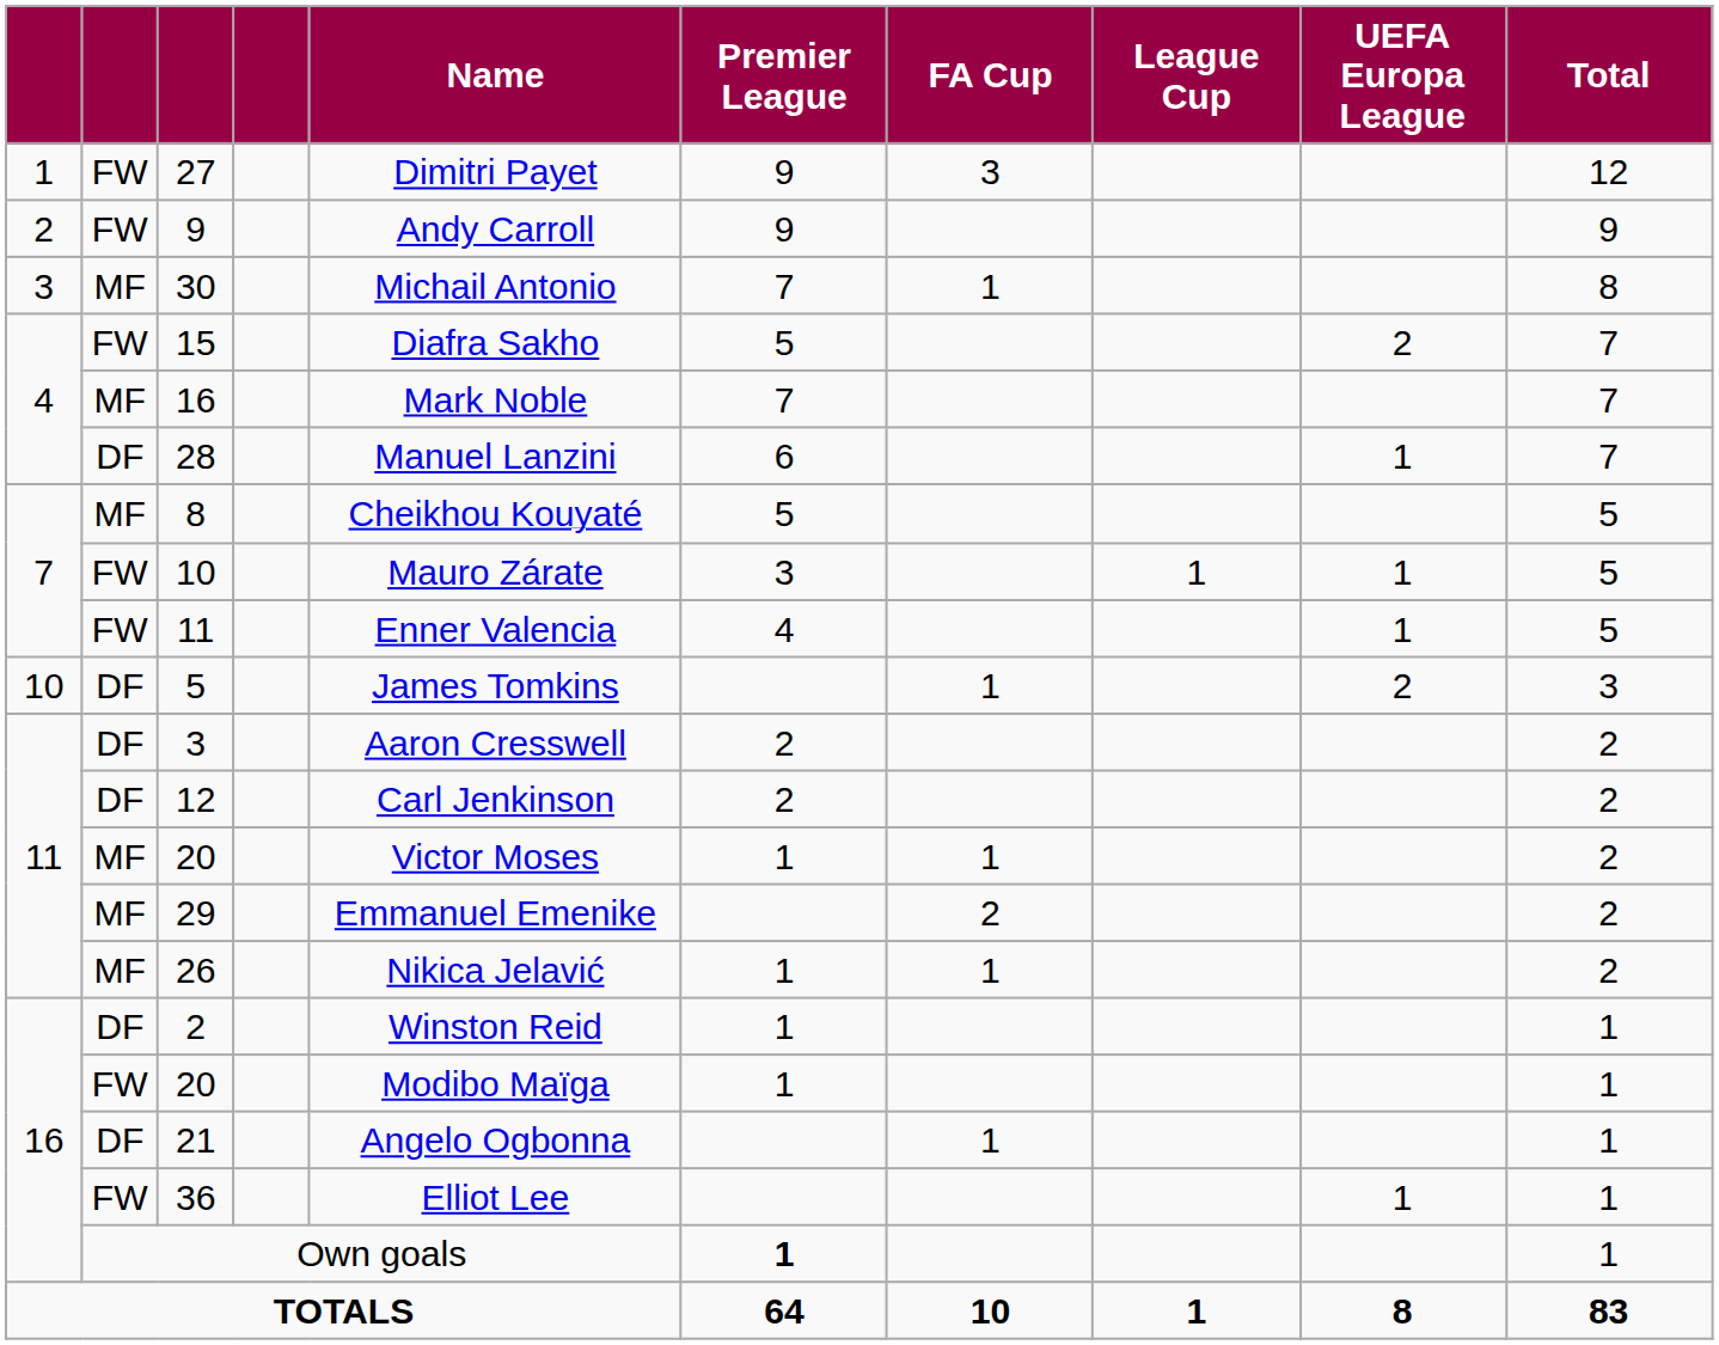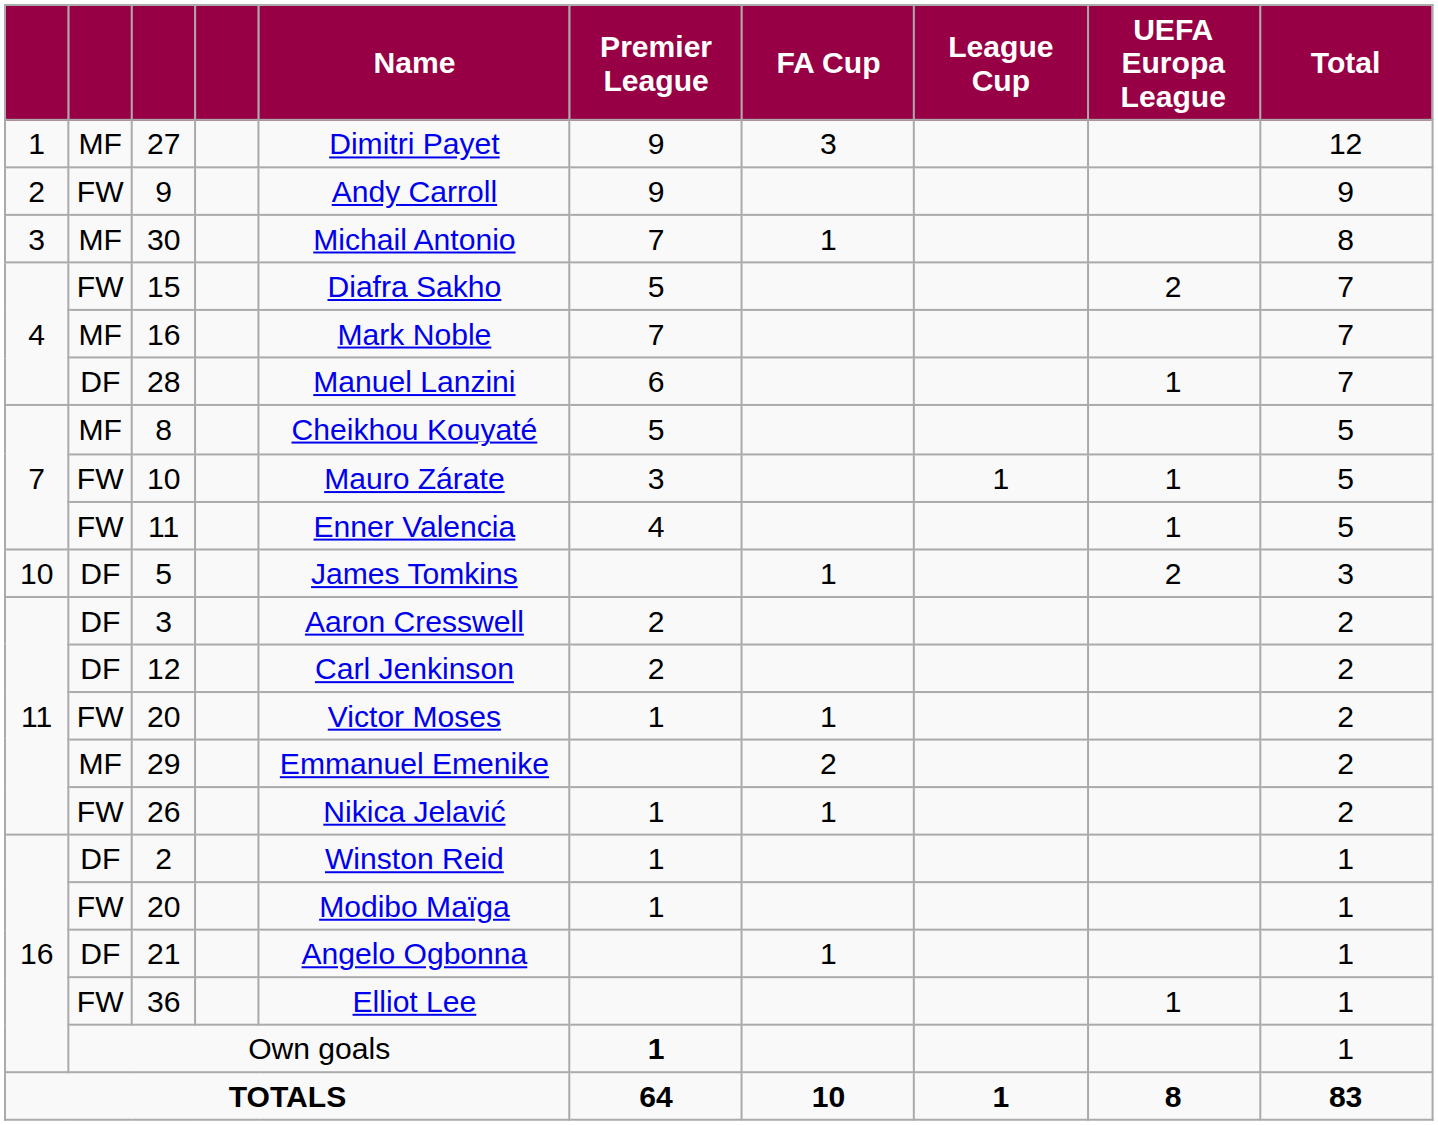27 | column 2: FW -> MF
11 / 20 | column 2: MF -> FW
26 | column 2: MF -> FW
